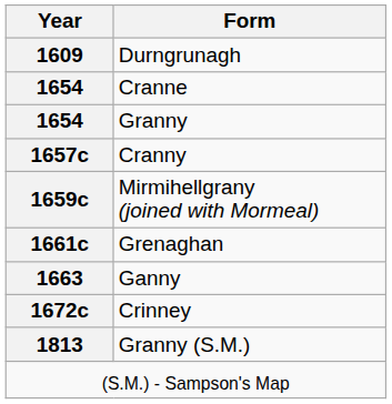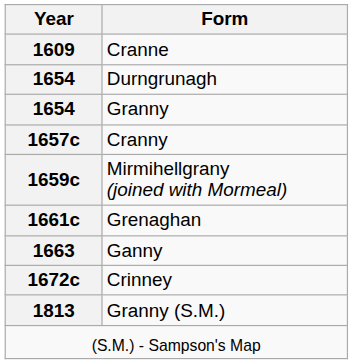row 2 | Form: Durngrunagh -> Cranne
row 3 | Form: Cranne -> Durngrunagh
